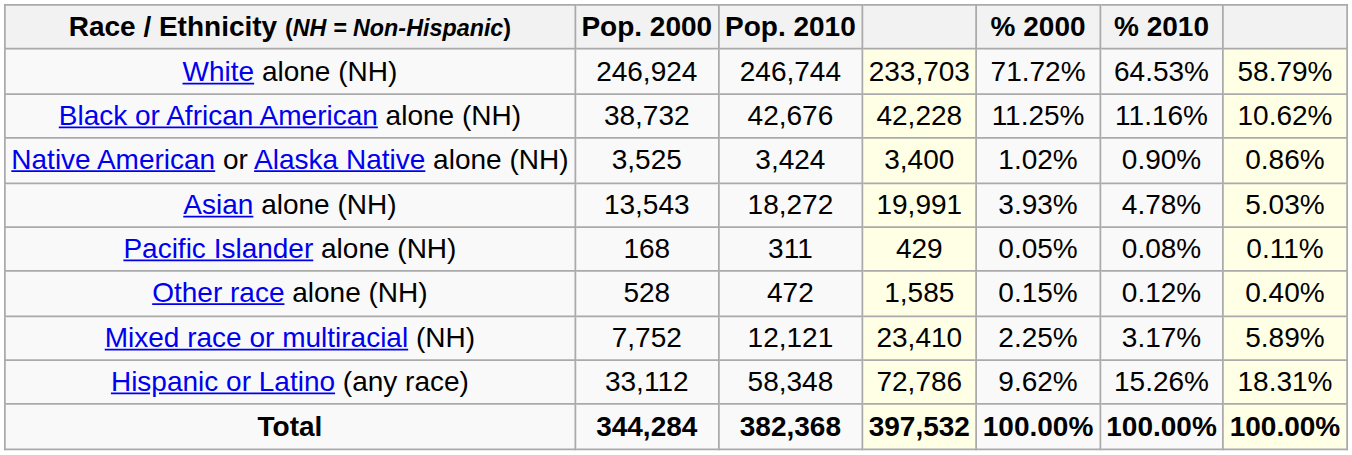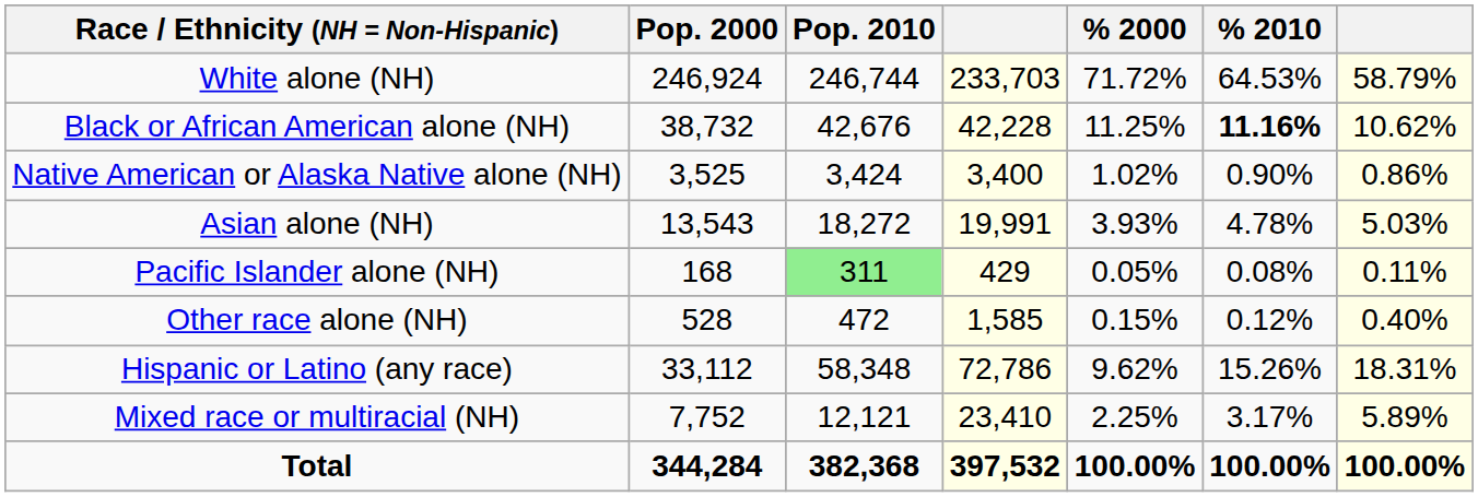Black or African American alone (NH) | % 2010: normal -> bold
Pacific Islander alone (NH) | Pop. 2010: no background -> lightgreen background
rows swapped: Mixed race or multiracial (NH) <-> Hispanic or Latino (any race)
